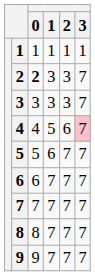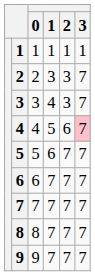row 4 | 0: bold -> normal
row 5 | 1: 3 -> 4
